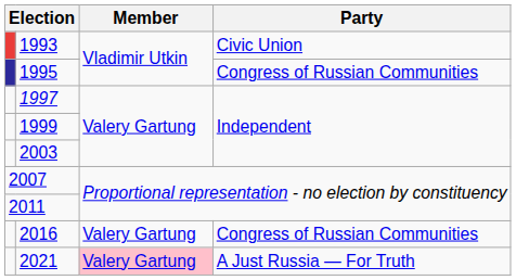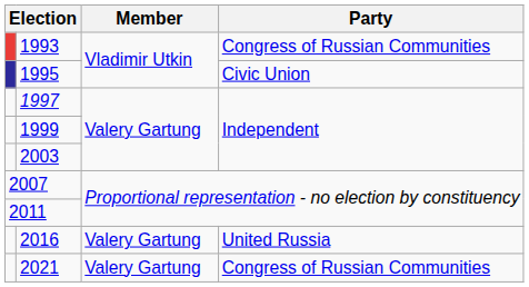1993 | Party: Civic Union -> Congress of Russian Communities
1995 | Party: Congress of Russian Communities -> Civic Union
2016 | Party: Congress of Russian Communities -> United Russia
2021 | Member: pink background -> no background
2021 | Party: A Just Russia — For Truth -> Congress of Russian Communities
